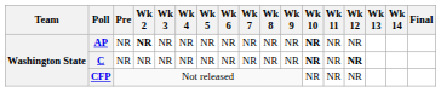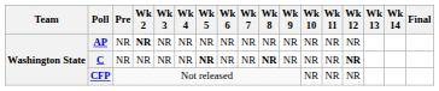AP | Wk 10: bold -> normal
C | Wk 5: normal -> bold
C | Wk 8: normal -> bold
C | Wk 10: bold -> normal
